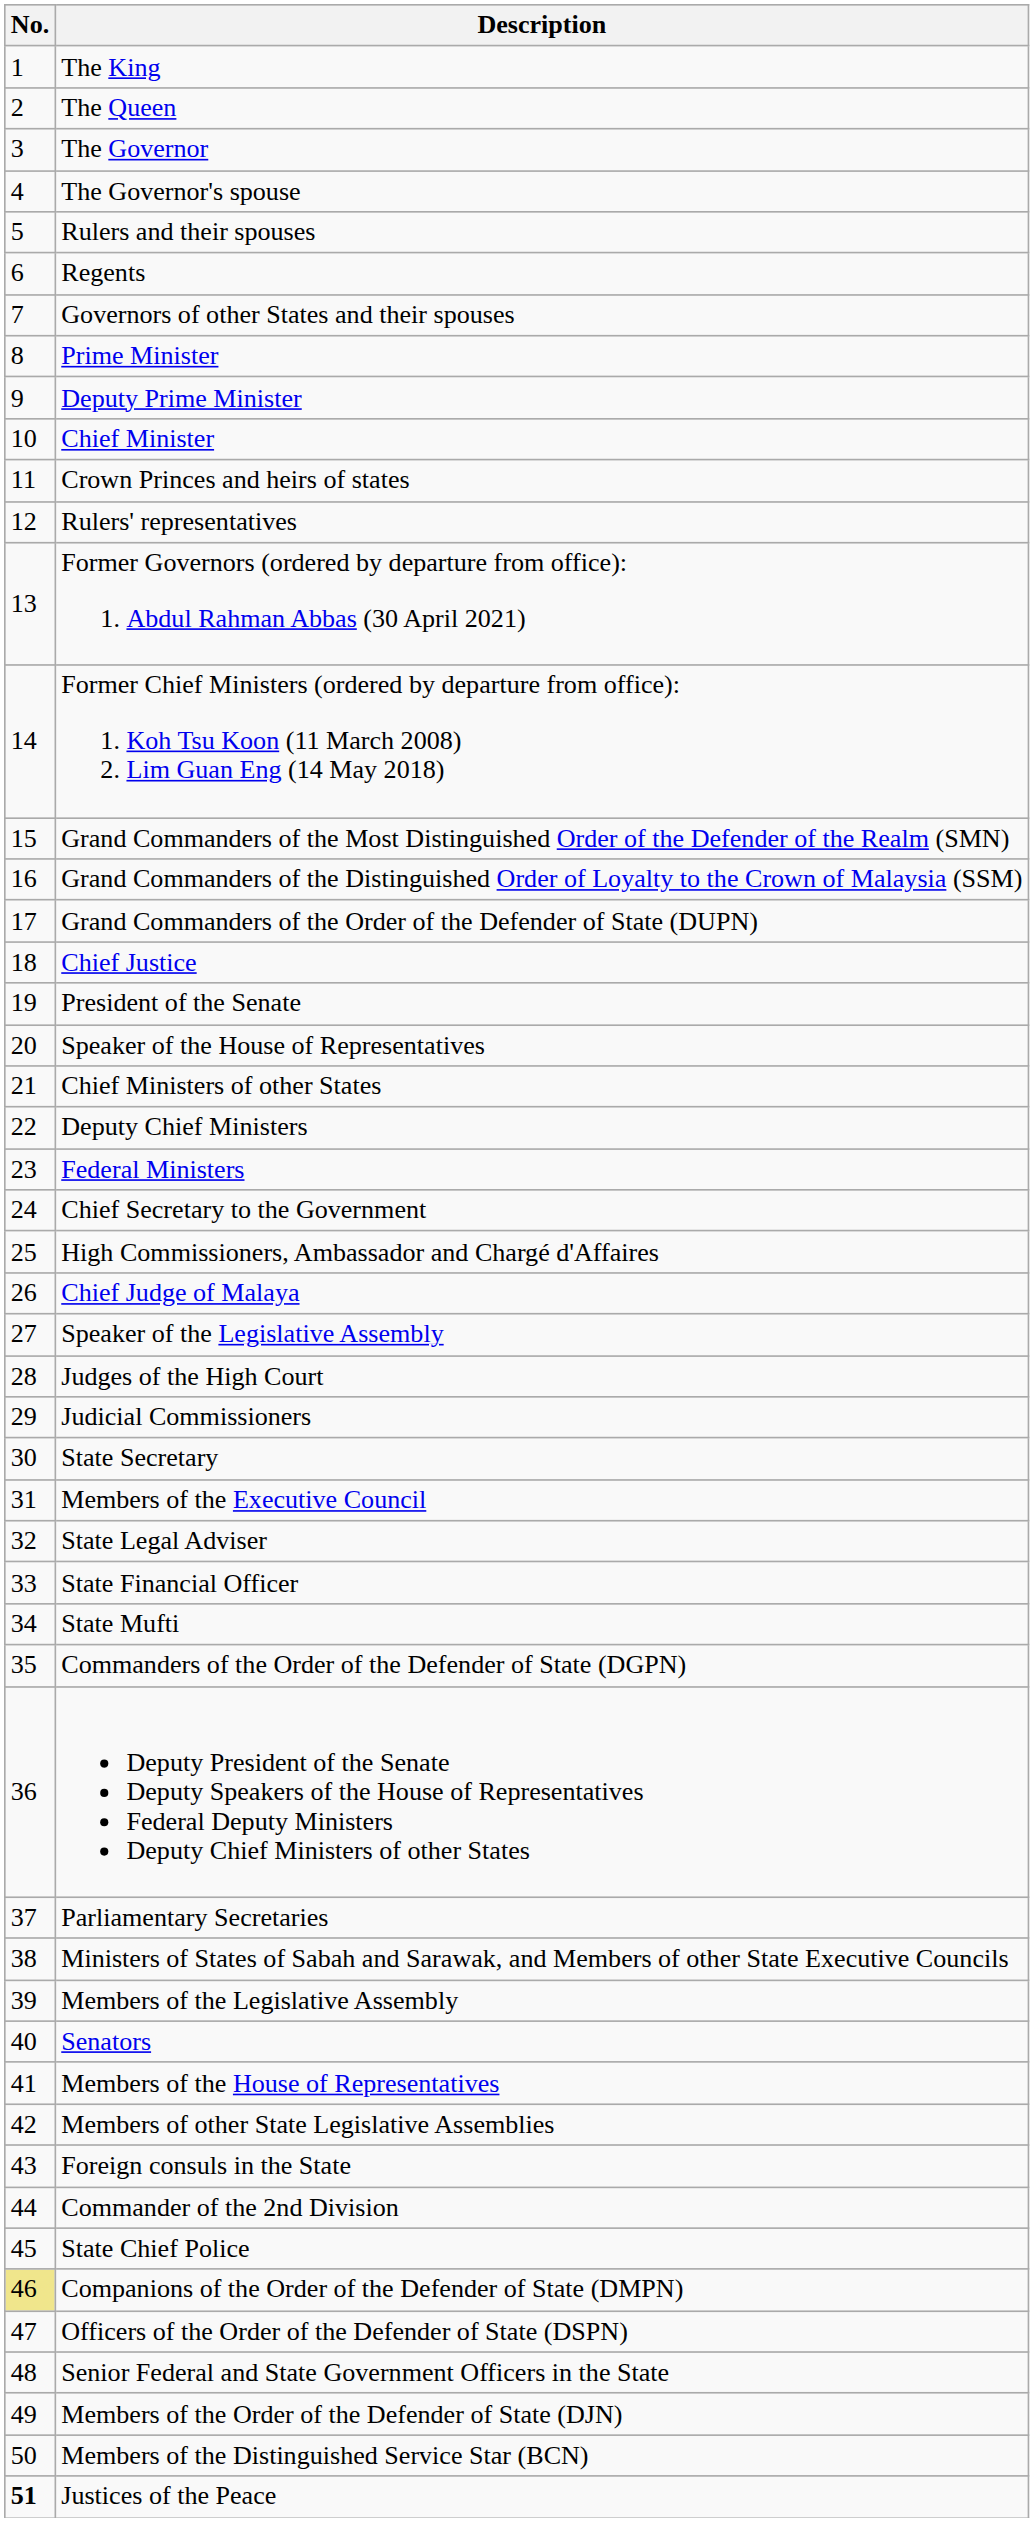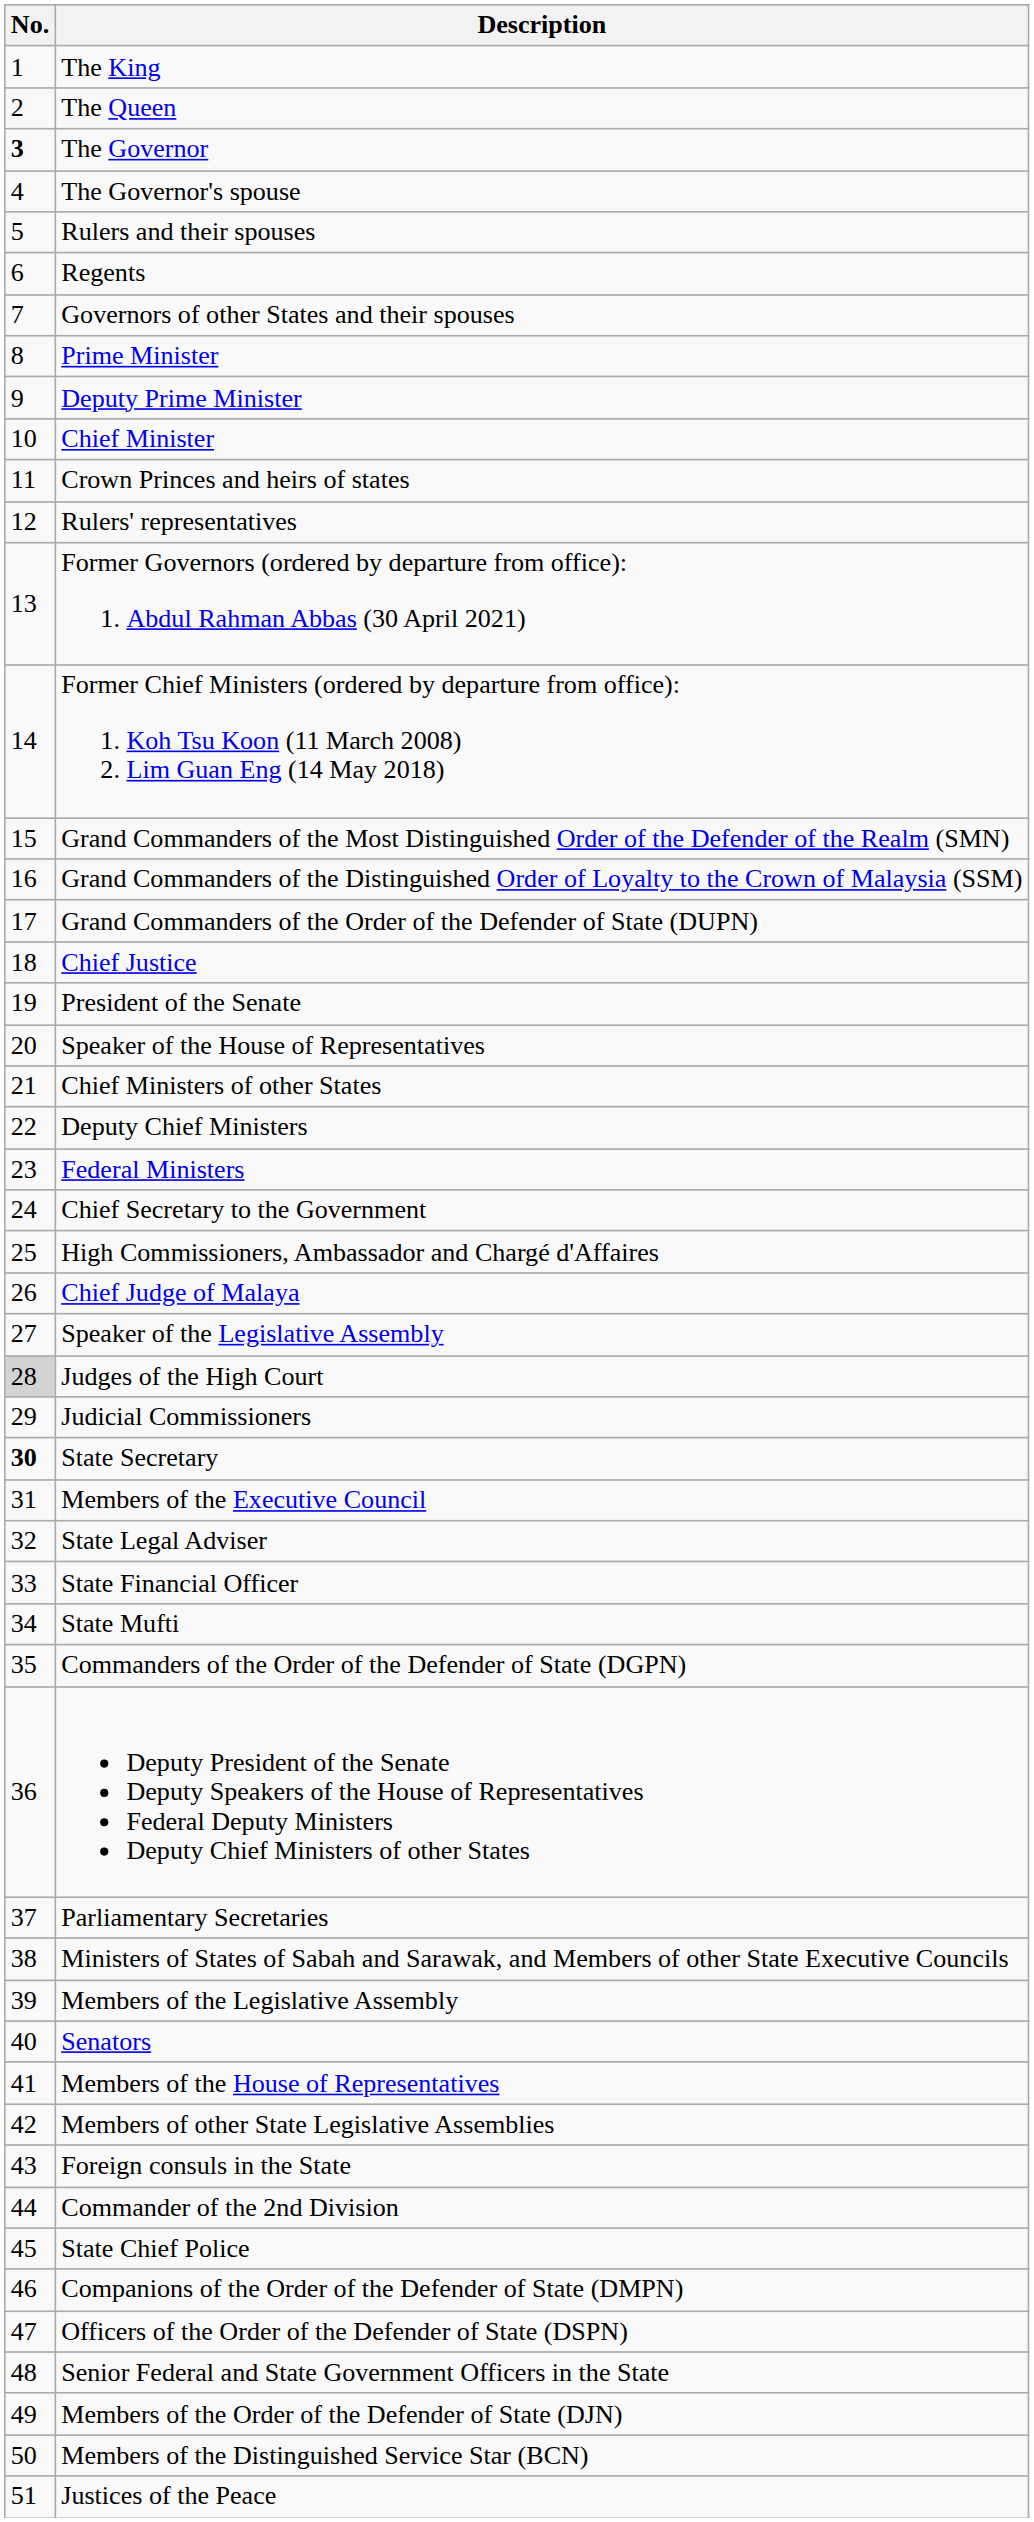The Governor | No.: normal -> bold
Judges of the High Court | No.: no background -> lightgrey background
State Secretary | No.: normal -> bold
Companions of the Order of the Defender of State (DMPN) | No.: khaki background -> no background
Justices of the Peace | No.: bold -> normal
